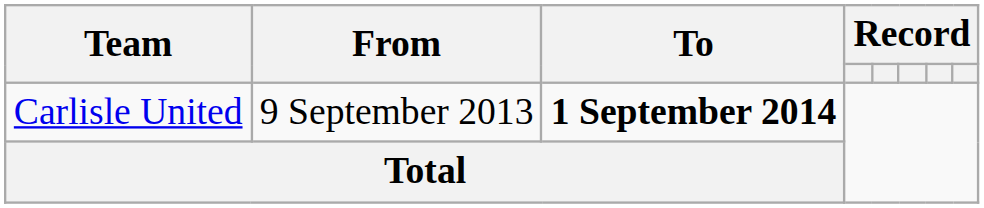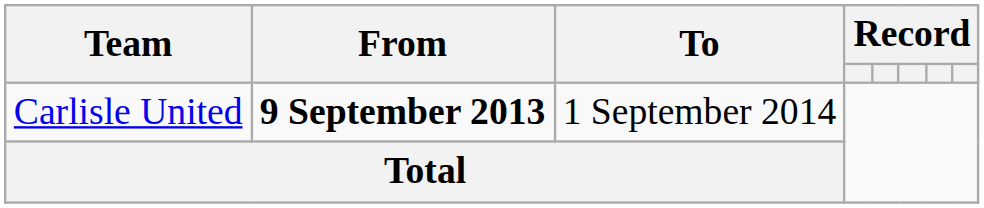Carlisle United | From: normal -> bold
Carlisle United | To: bold -> normal
